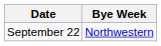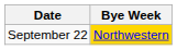September 22 | Bye Week: no background -> gold background
